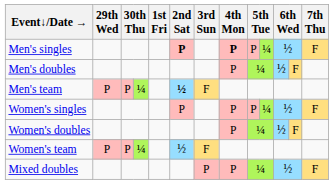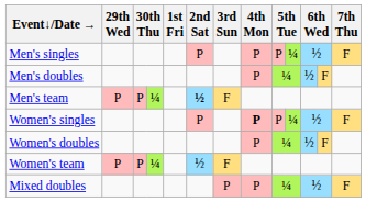Men's singles | 2nd Sat: bold -> normal
Men's singles | 4th Mon: bold -> normal
Women's singles | 4th Mon: normal -> bold
